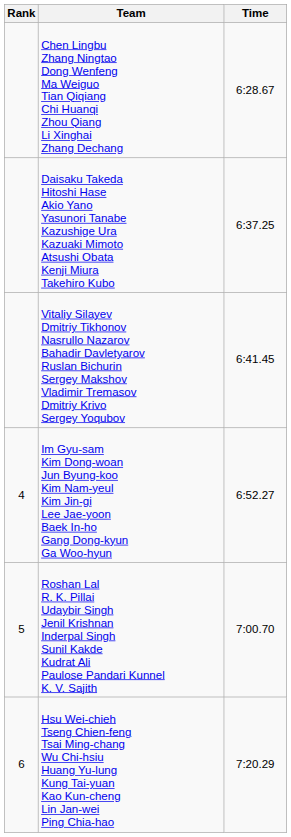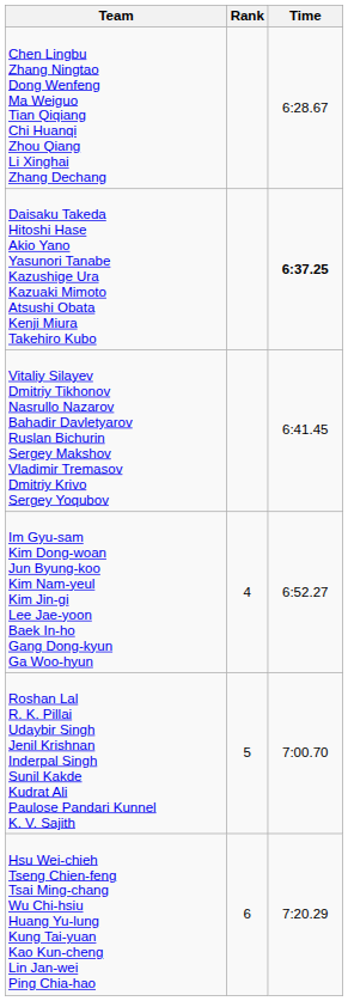columns swapped: Rank <-> Team
row 3 | Time: normal -> bold
